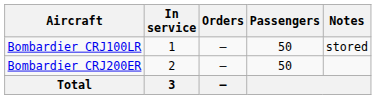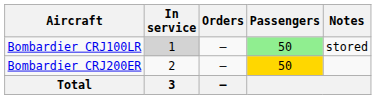Bombardier CRJ100LR | In service: no background -> lightgrey background
Bombardier CRJ100LR | Passengers: no background -> lightgreen background
Bombardier CRJ200ER | Passengers: no background -> gold background
